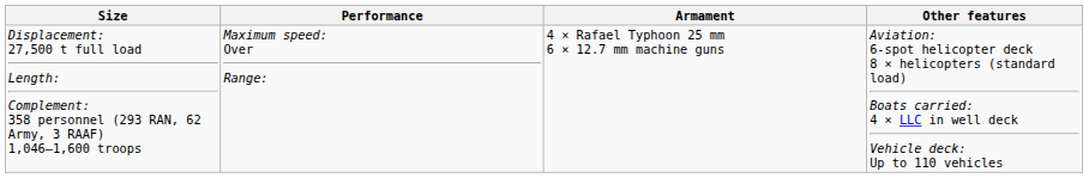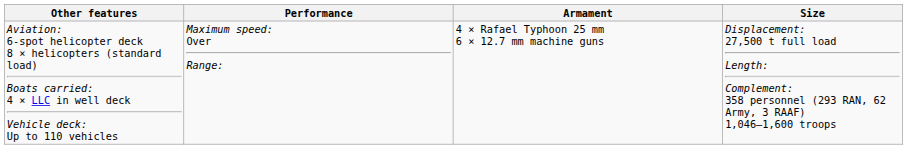columns swapped: Size <-> Other features
